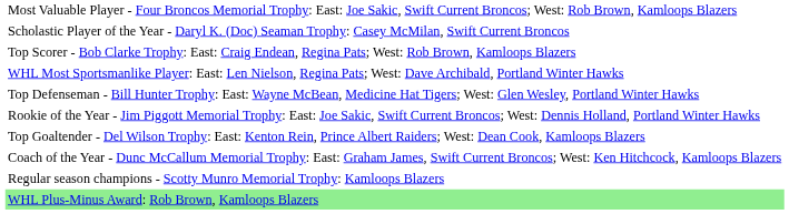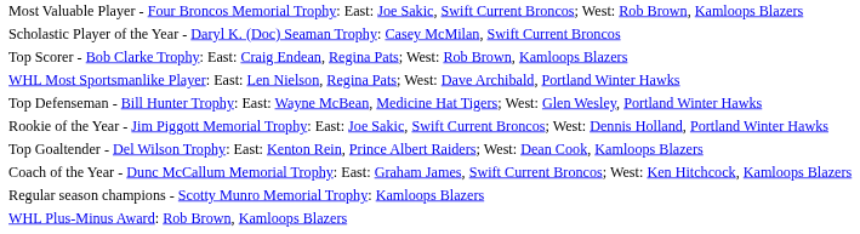row 10 | column 1: lightgreen background -> no background
